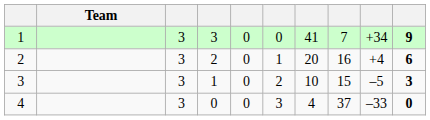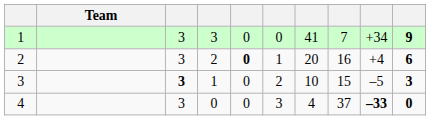row 3 | column 5: normal -> bold
row 4 | column 3: normal -> bold
row 5 | column 9: normal -> bold
